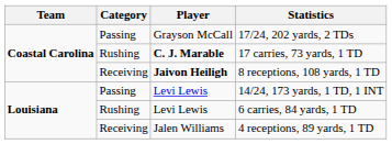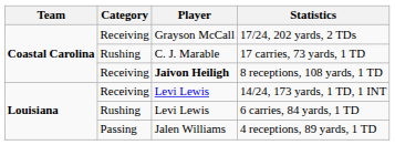17/24, 202 yards, 2 TDs | Category: Passing -> Receiving
17 carries, 73 yards, 1 TD | Player: bold -> normal
14/24, 173 yards, 1 TD, 1 INT | Category: Passing -> Receiving
4 receptions, 89 yards, 1 TD | Category: Receiving -> Passing
